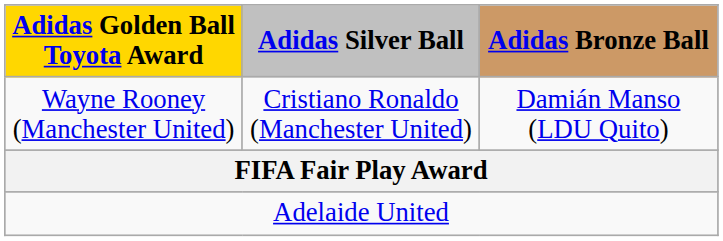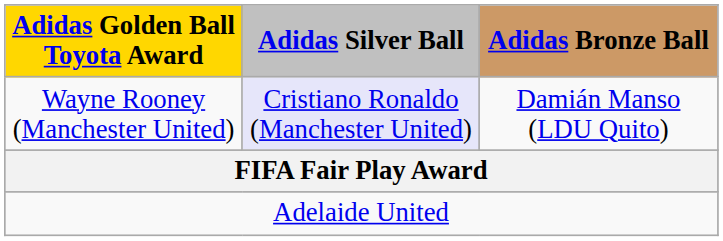Wayne Rooney (Manchester United) | Adidas Silver Ball: no background -> lavender background
